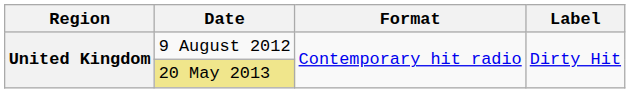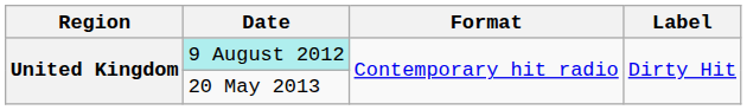9 August 2012 | Date: no background -> paleturquoise background
20 May 2013 | Date: khaki background -> no background
